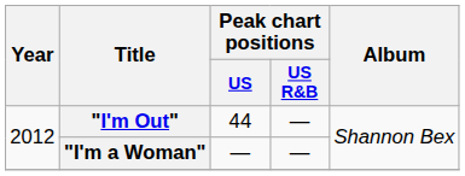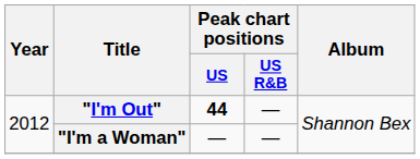"I'm Out" | Peak chart positions / US: normal -> bold
